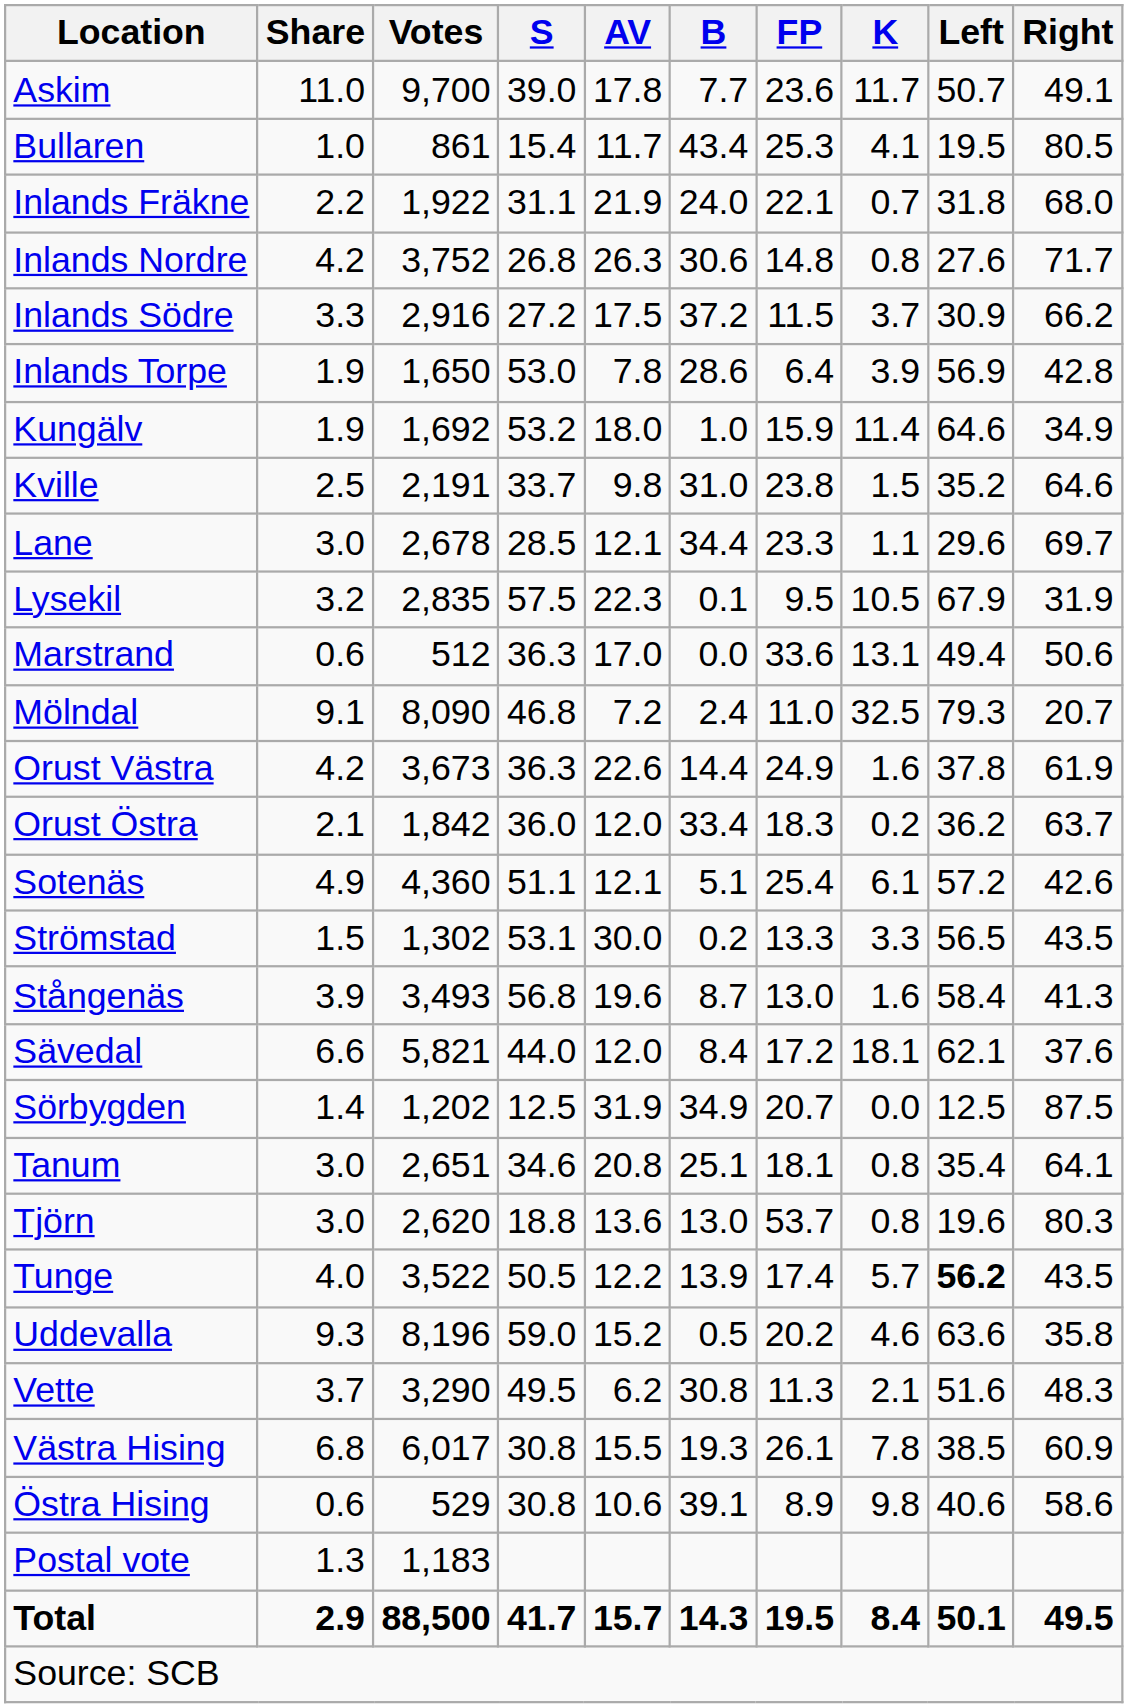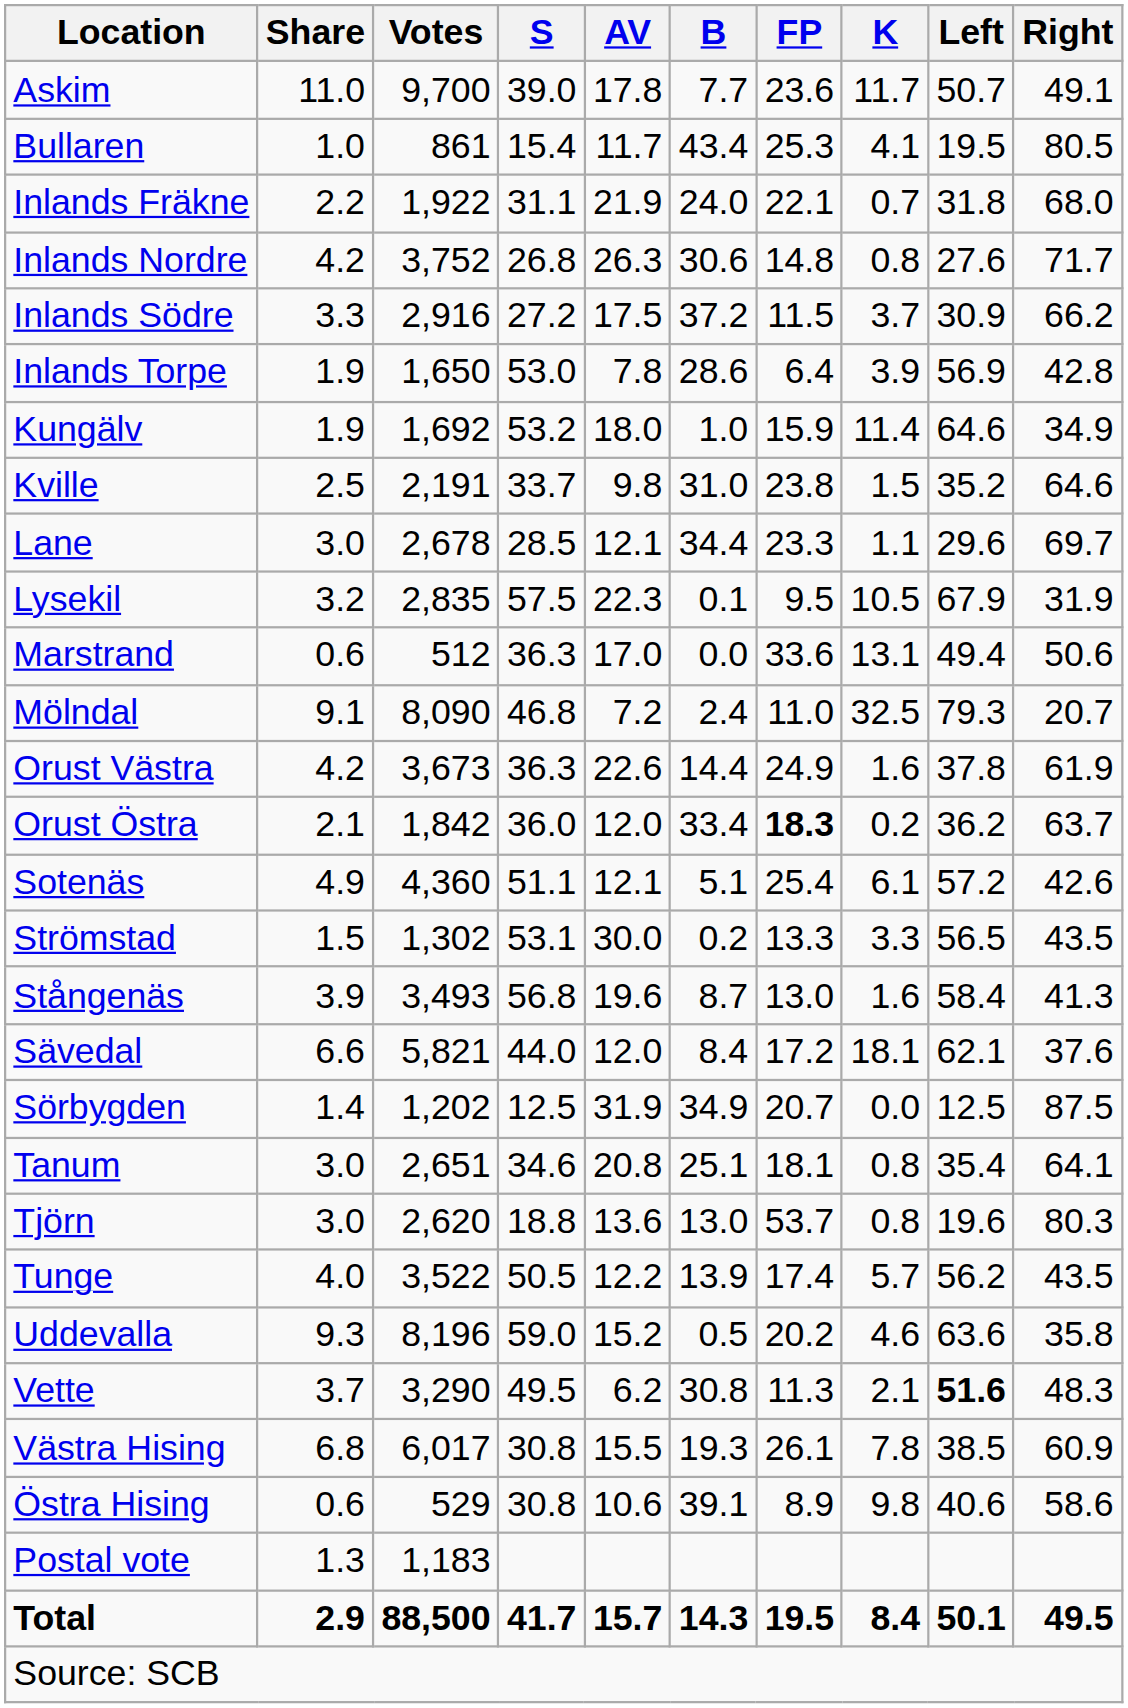Orust Östra | FP: normal -> bold
Tunge | Left: bold -> normal
Vette | Left: normal -> bold
